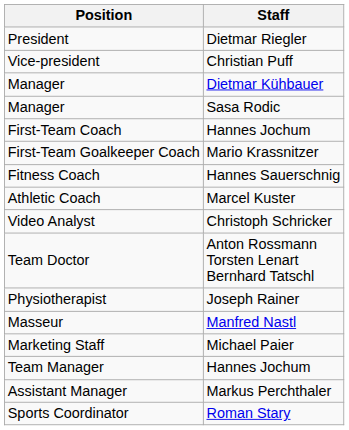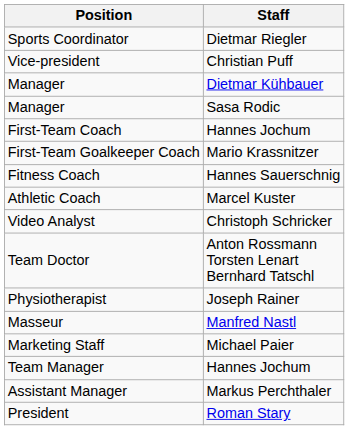row 2 | Position: President -> Sports Coordinator
row 17 | Position: Sports Coordinator -> President
